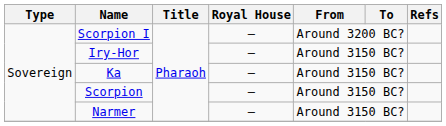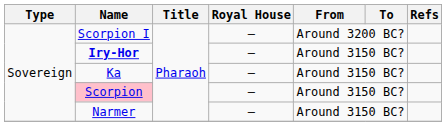Iry-Hor | Name: normal -> bold
Scorpion | Name: no background -> pink background
